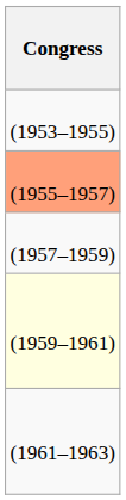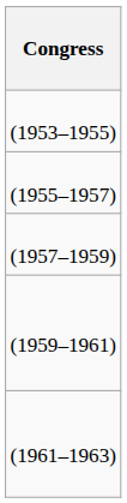row 3 | column 1: lightsalmon background -> no background
row 5 | column 1: lightyellow background -> no background
